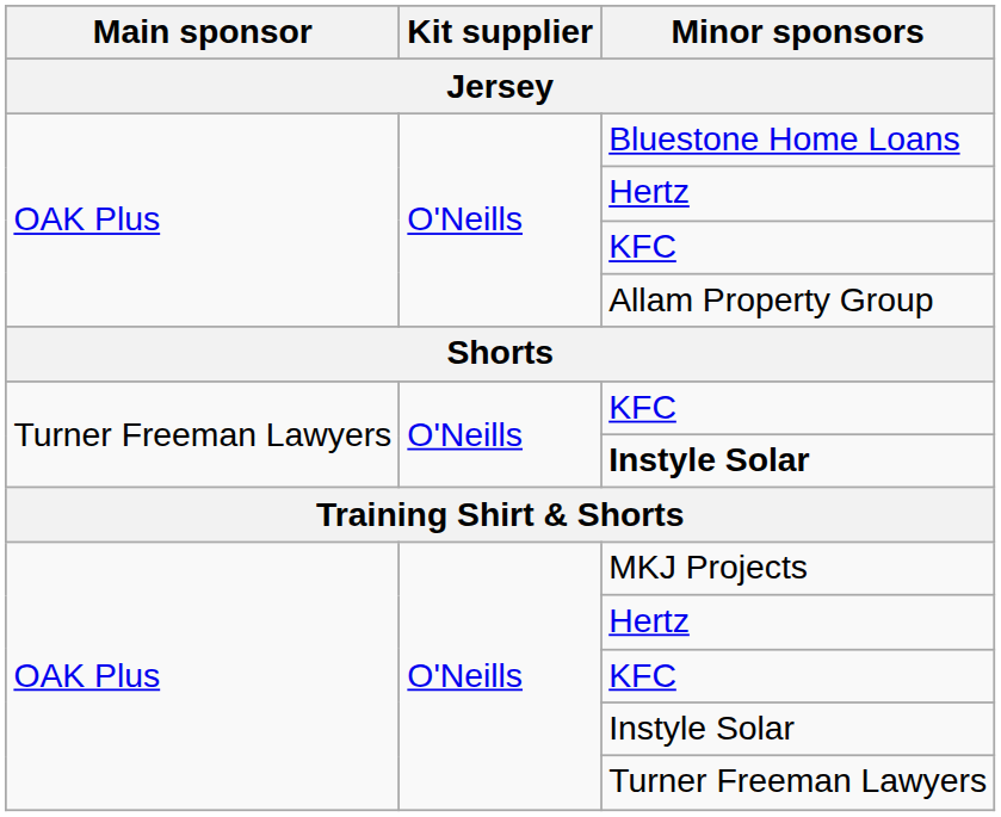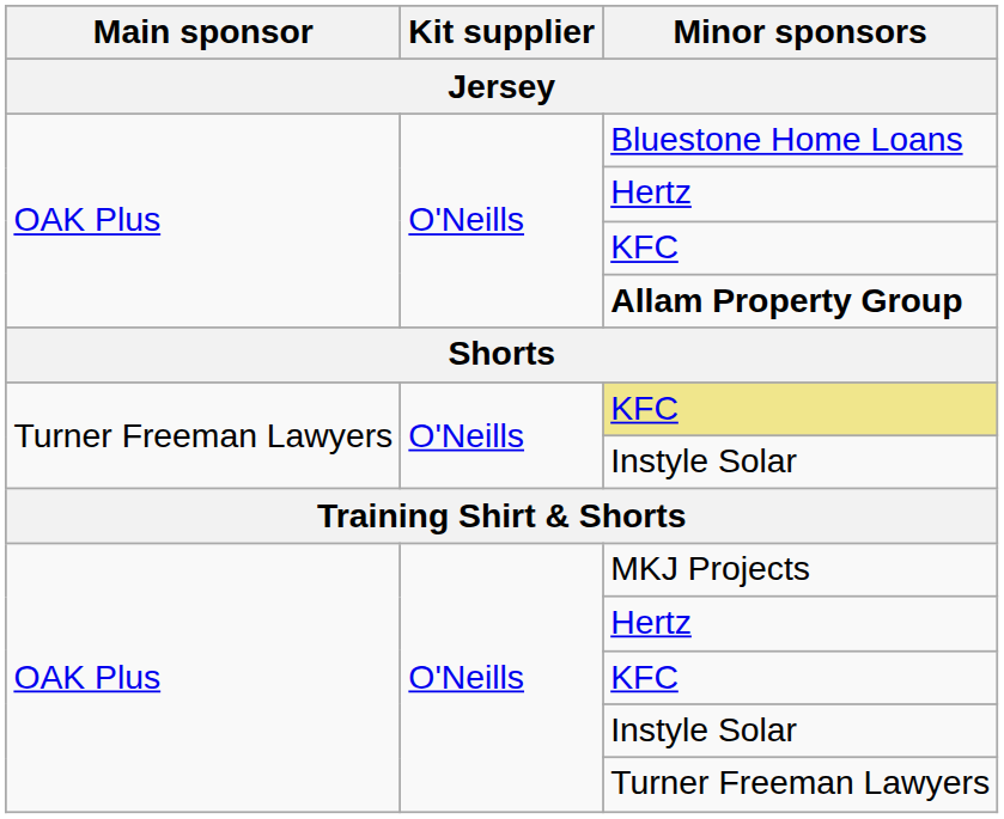Allam Property Group | Minor sponsors: normal -> bold
Turner Freeman Lawyers / KFC | Minor sponsors: no background -> khaki background
Turner Freeman Lawyers / Instyle Solar | Minor sponsors: bold -> normal
